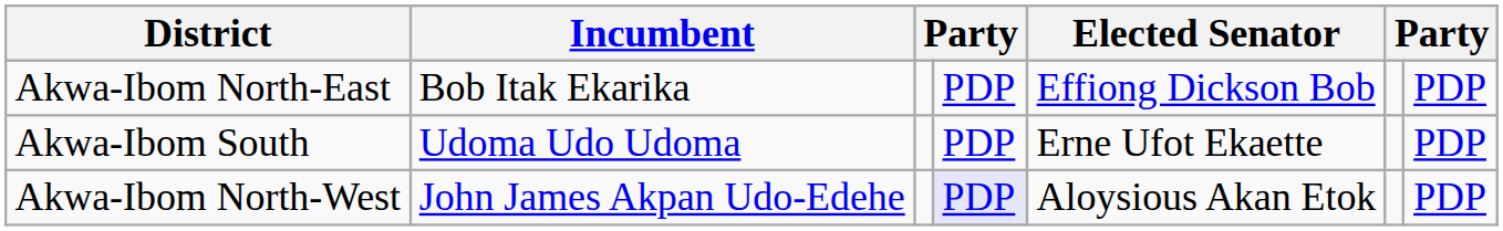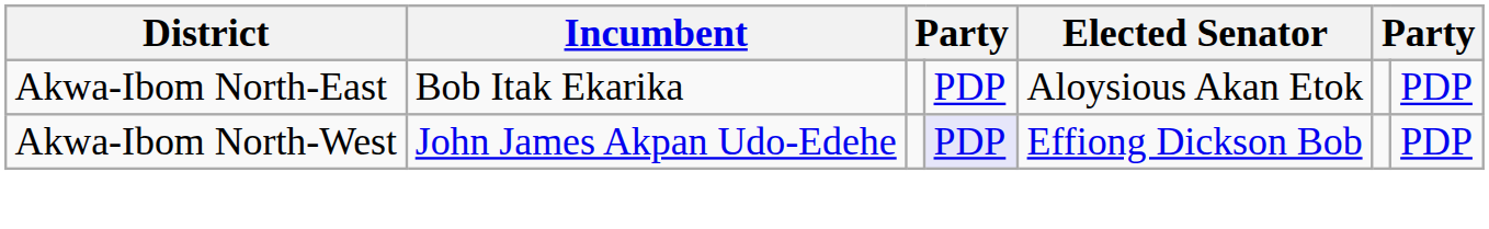Akwa-Ibom North-East | Elected Senator: Effiong Dickson Bob -> Aloysious Akan Etok
- row: Akwa-Ibom South | Udoma Udo Udoma | PDP | Erne Ufot Ekaette | PDP
Akwa-Ibom North-West | Elected Senator: Aloysious Akan Etok -> Effiong Dickson Bob
